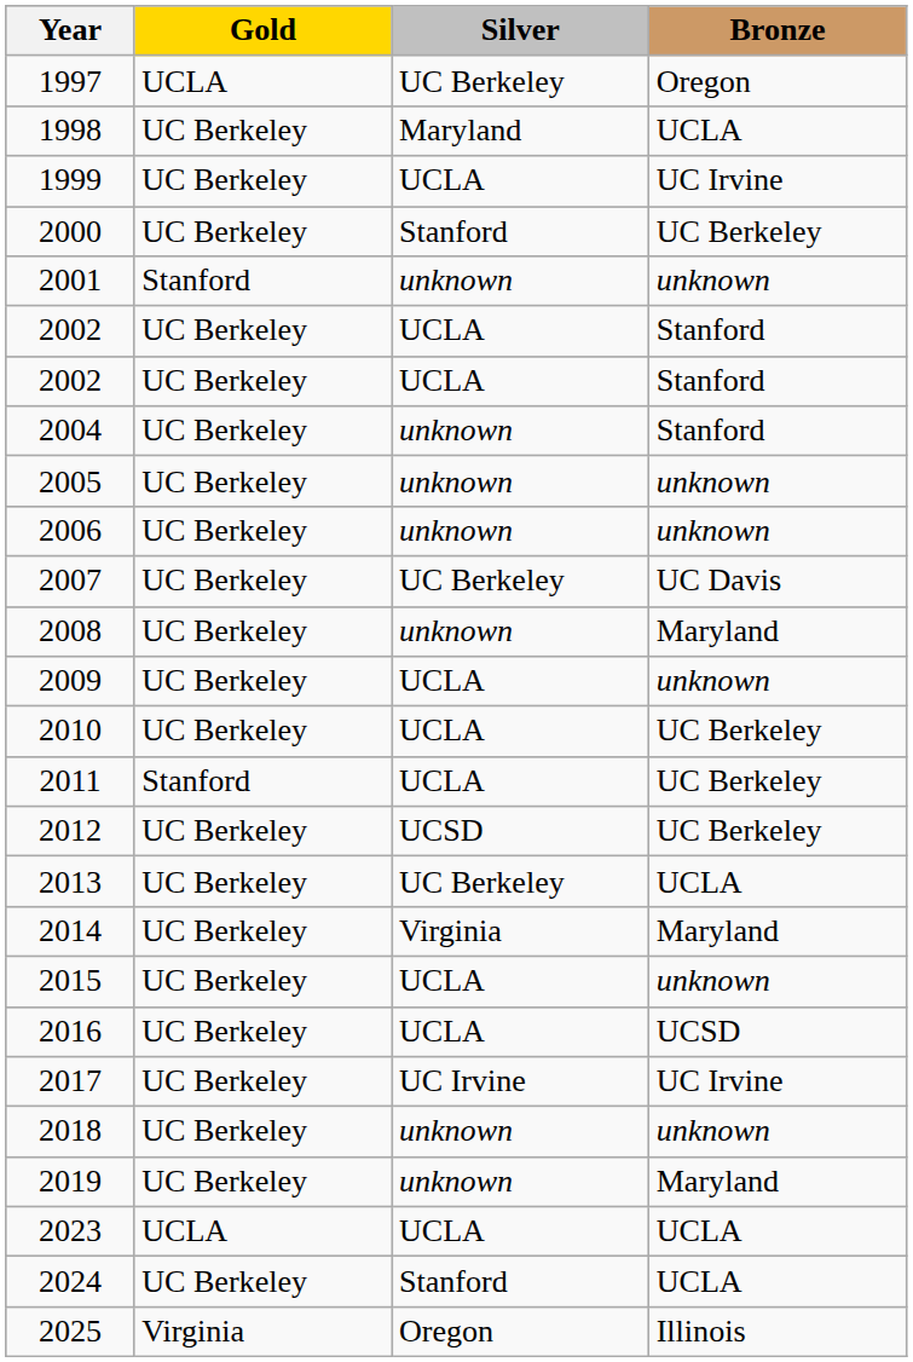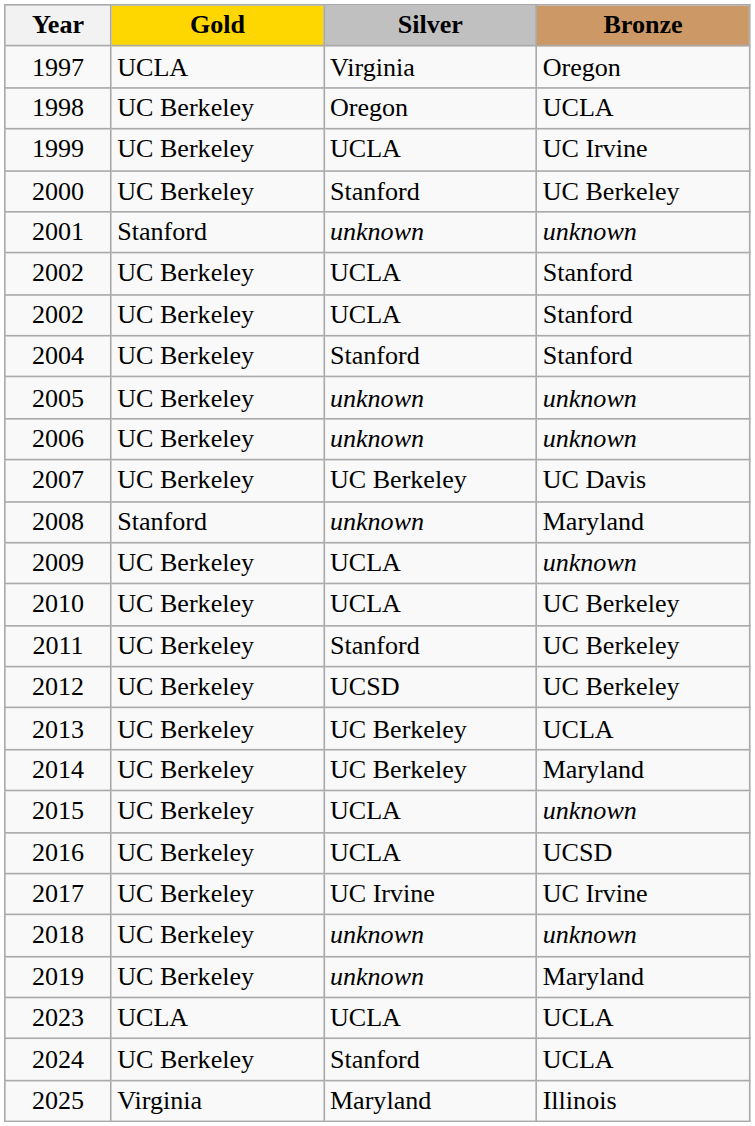1997 | Silver: UC Berkeley -> Virginia
1998 | Silver: Maryland -> Oregon
2004 | Silver: unknown -> Stanford
2008 | Gold: UC Berkeley -> Stanford
2011 | Gold: Stanford -> UC Berkeley
2011 | Silver: UCLA -> Stanford
2014 | Silver: Virginia -> UC Berkeley
2025 | Silver: Oregon -> Maryland
